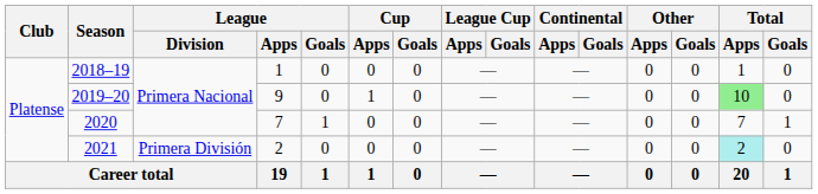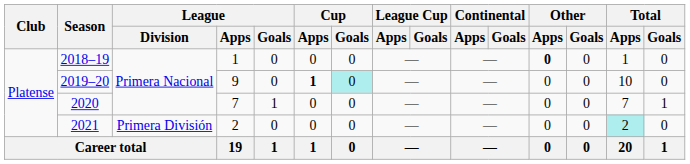2018–19 | Other / Apps: normal -> bold
2019–20 | Cup / Apps: normal -> bold
2019–20 | Cup / Goals: no background -> paleturquoise background
2019–20 | Total / Apps: lightgreen background -> no background
